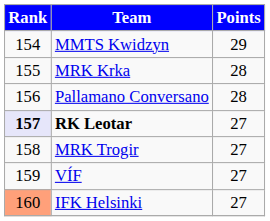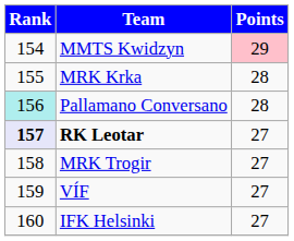MMTS Kwidzyn | Points: no background -> pink background
Pallamano Conversano | Rank: no background -> paleturquoise background
IFK Helsinki | Rank: lightsalmon background -> no background
